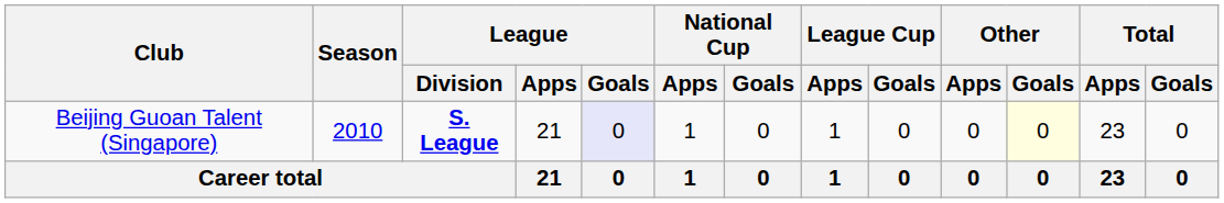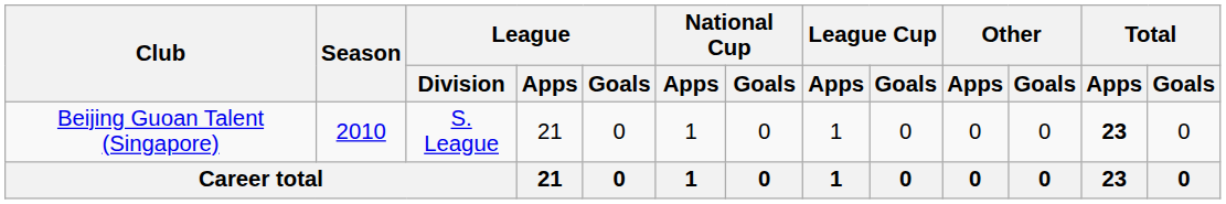Beijing Guoan Talent (Singapore) | League / Division: bold -> normal
Beijing Guoan Talent (Singapore) | League / Goals: lavender background -> no background
Beijing Guoan Talent (Singapore) | Other / Goals: lightyellow background -> no background
Beijing Guoan Talent (Singapore) | Total / Apps: normal -> bold
